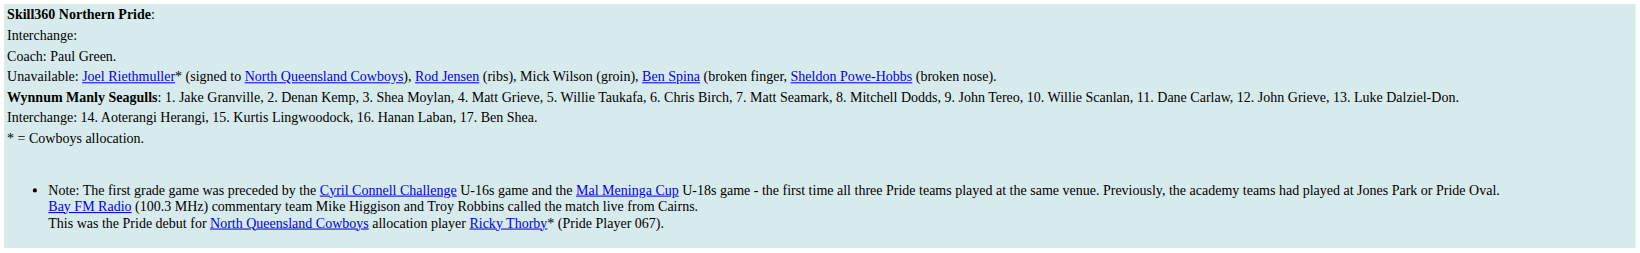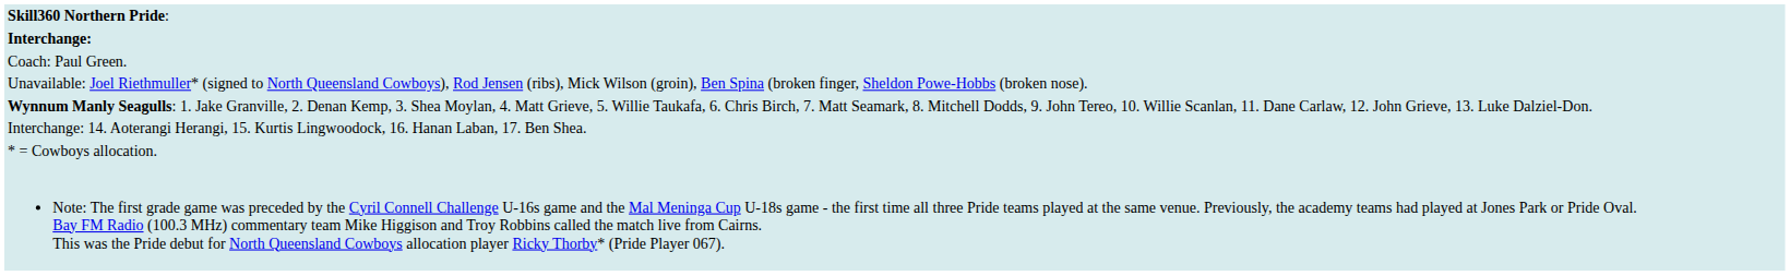row 2 | column 1: normal -> bold
